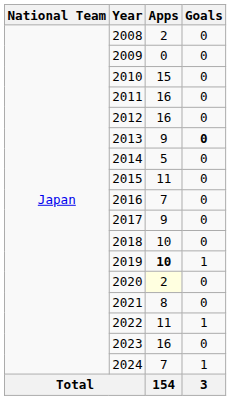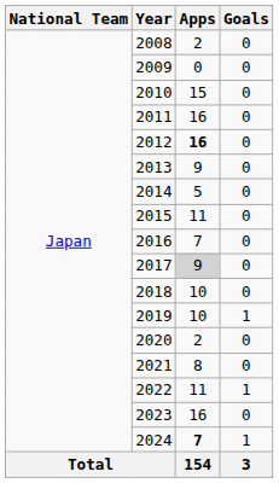2012 | Apps: normal -> bold
2013 | Goals: bold -> normal
2017 | Apps: no background -> lightgrey background
2019 | Apps: bold -> normal
2020 | Apps: lightyellow background -> no background
2024 | Apps: normal -> bold
